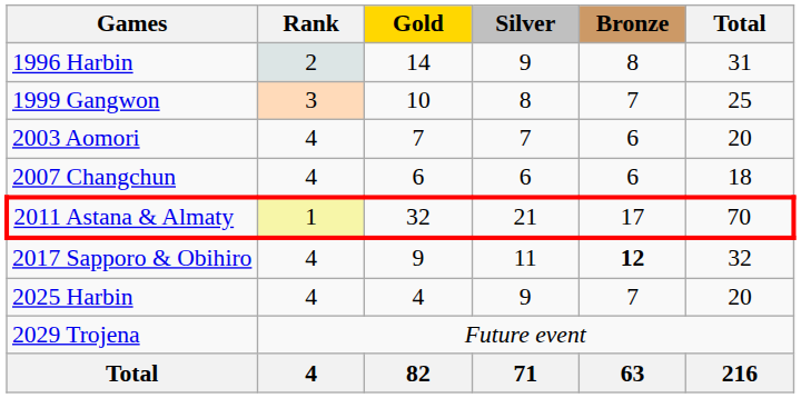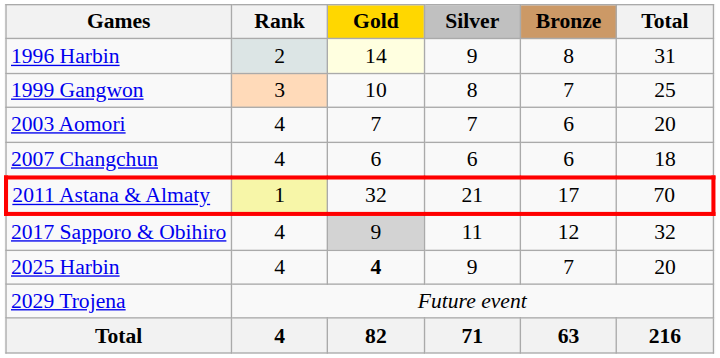1996 Harbin | Gold: no background -> lightyellow background
2017 Sapporo & Obihiro | Gold: no background -> lightgrey background
2017 Sapporo & Obihiro | Bronze: bold -> normal
2025 Harbin | Gold: normal -> bold
